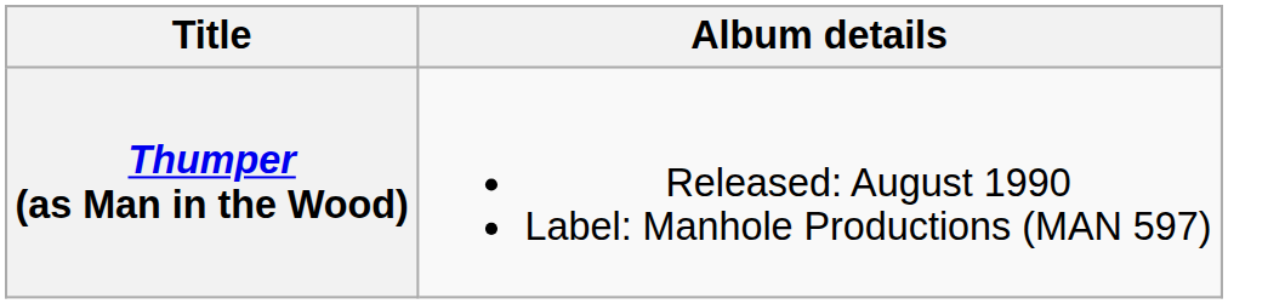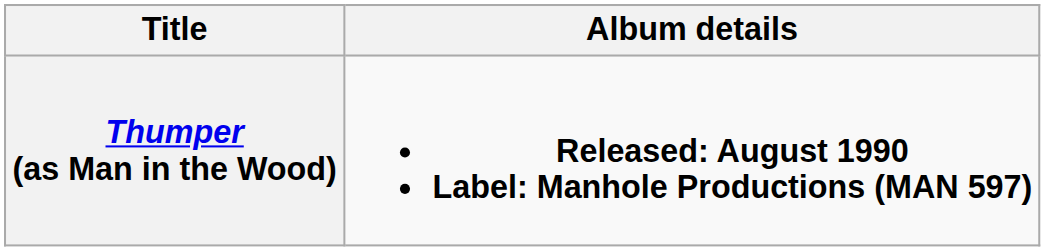Thumper (as Man in the Wood) | Album details: normal -> bold
